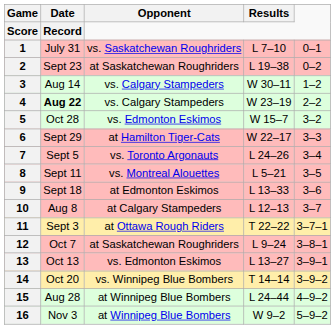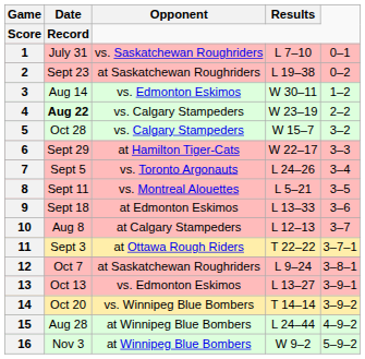3 | Opponent: vs. Calgary Stampeders -> vs. Edmonton Eskimos
5 | Opponent: vs. Edmonton Eskimos -> vs. Calgary Stampeders
